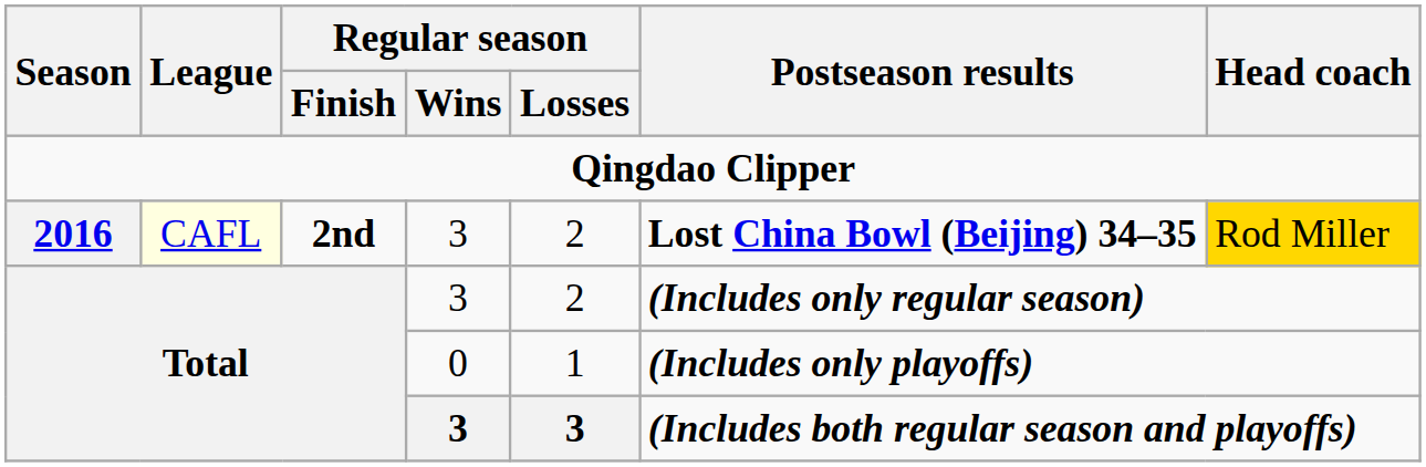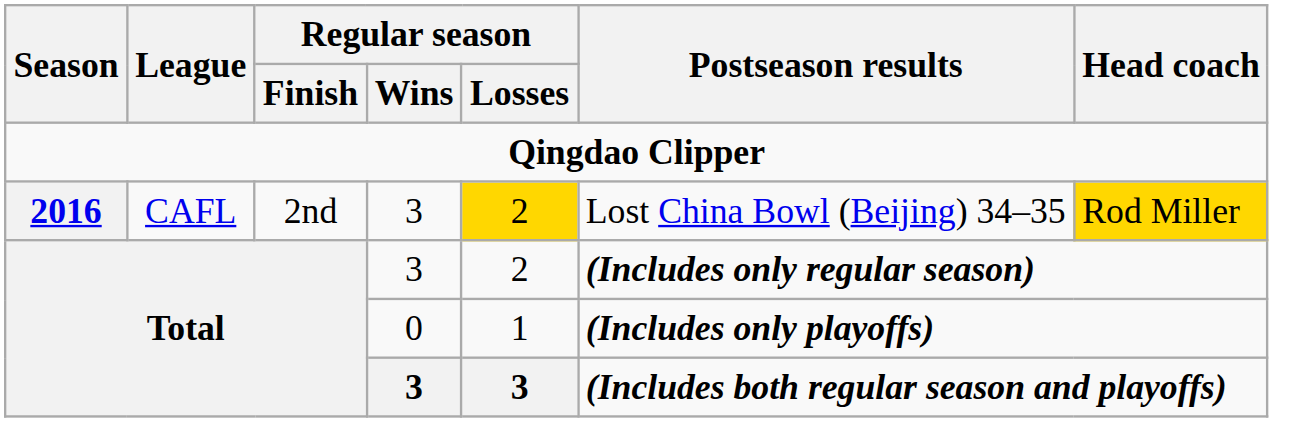2016 | League: lightyellow background -> no background
2016 | Regular season / Finish: bold -> normal
2016 | Regular season / Losses: no background -> gold background
2016 | Postseason results: bold -> normal
